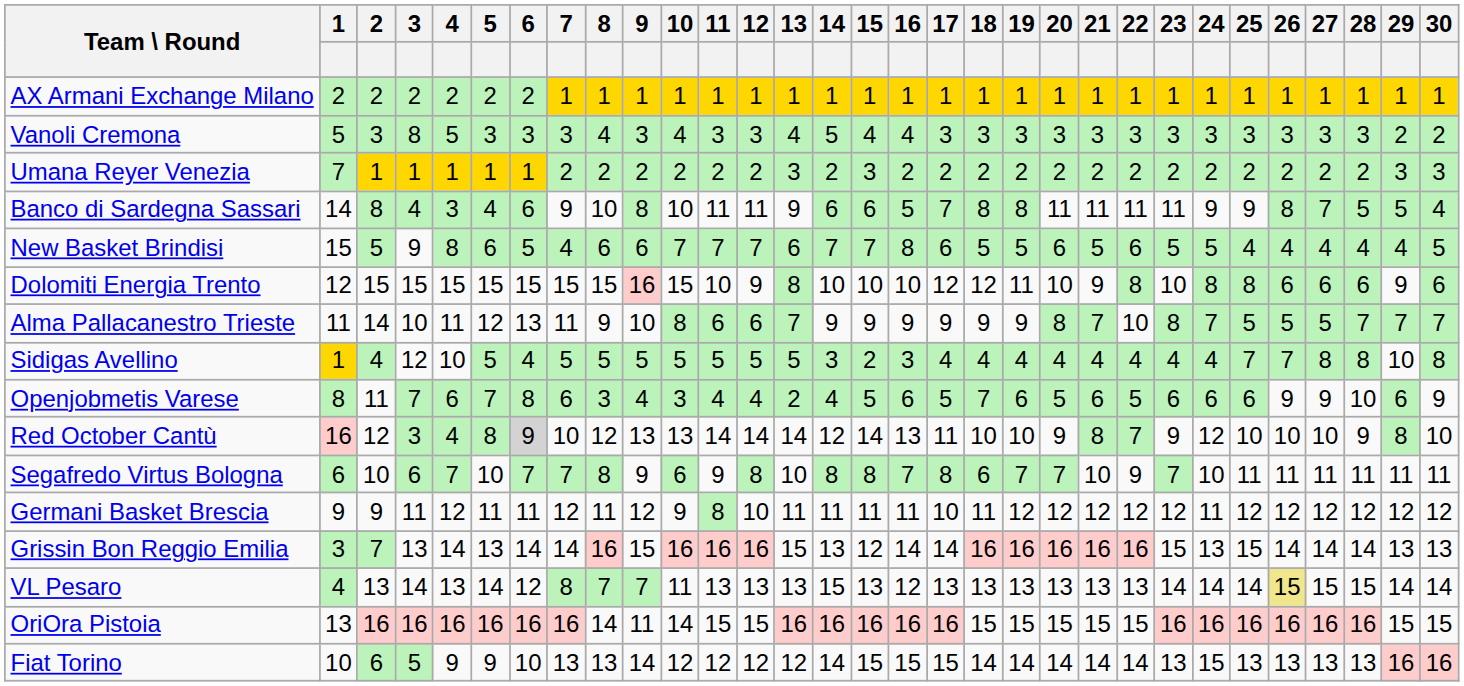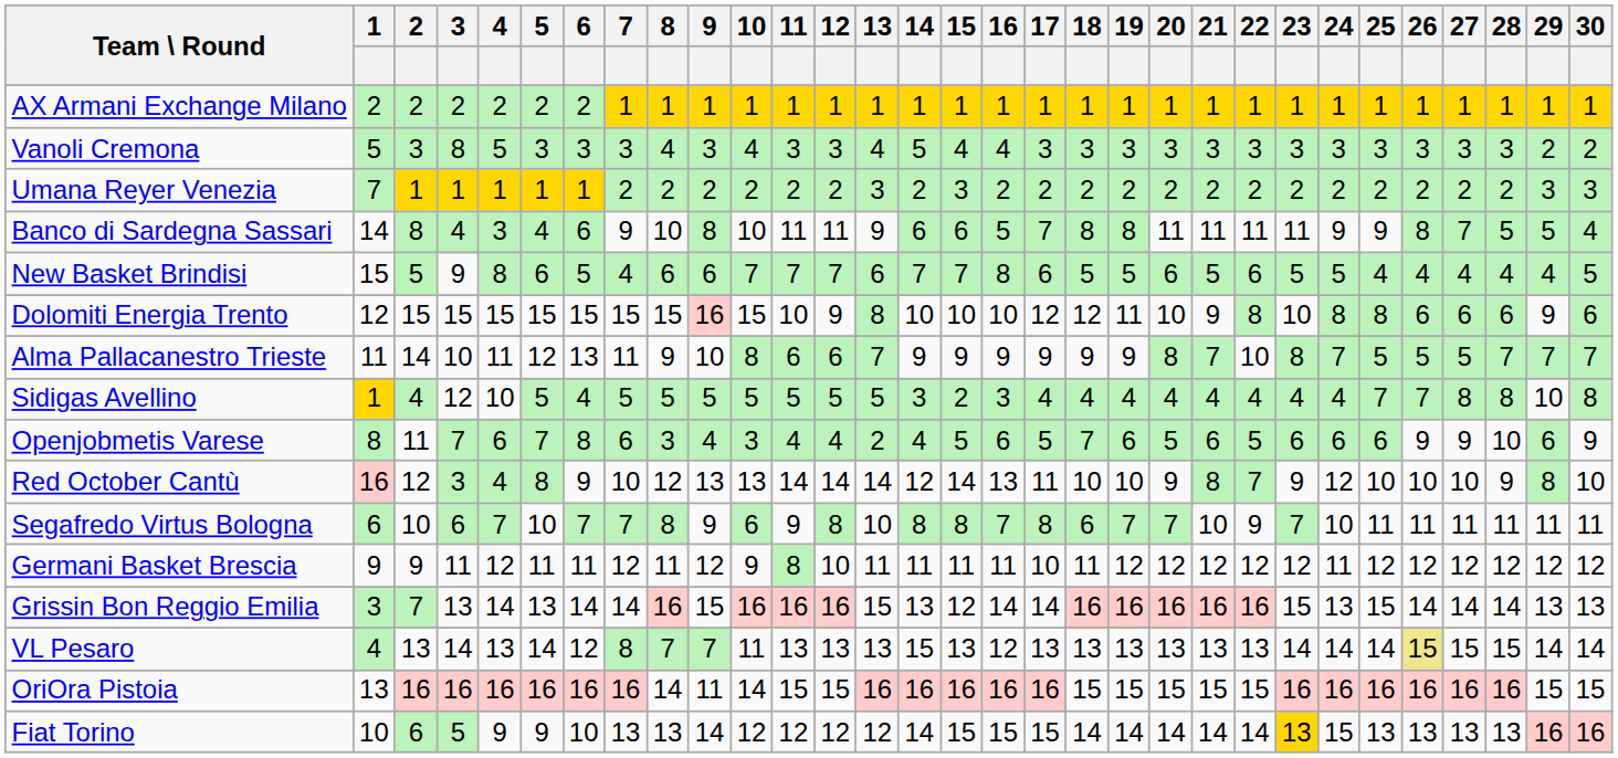Red October Cantù | 6: lightgrey background -> no background
Fiat Torino | 23: no background -> gold background
